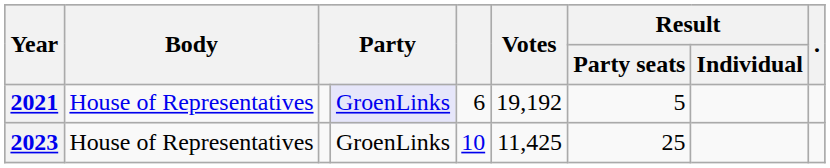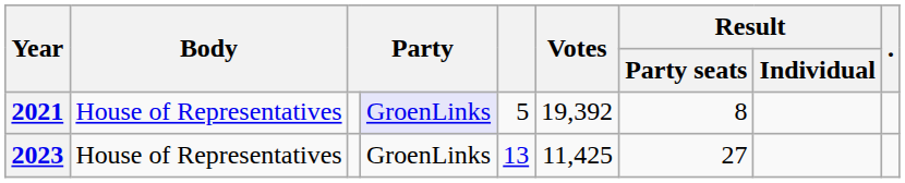2021 | column 5: 6 -> 5
2021 | Votes: 19,192 -> 19,392
2021 | Result / Party seats: 5 -> 8
2023 | column 5: 10 -> 13
2023 | Result / Party seats: 25 -> 27
